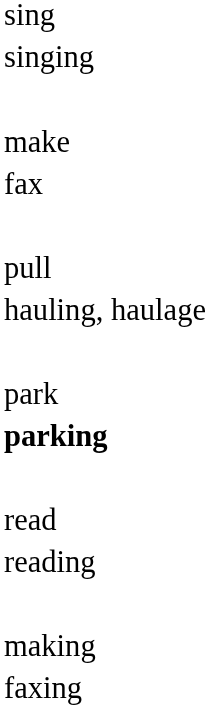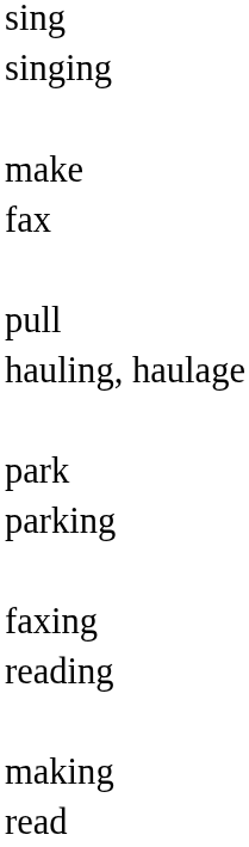row 8 | column 1: bold -> normal
row 9 | column 1: read -> faxing
row 12 | column 1: faxing -> read
